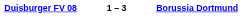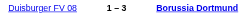Duisburger FV 08 | column 1: bold -> normal
